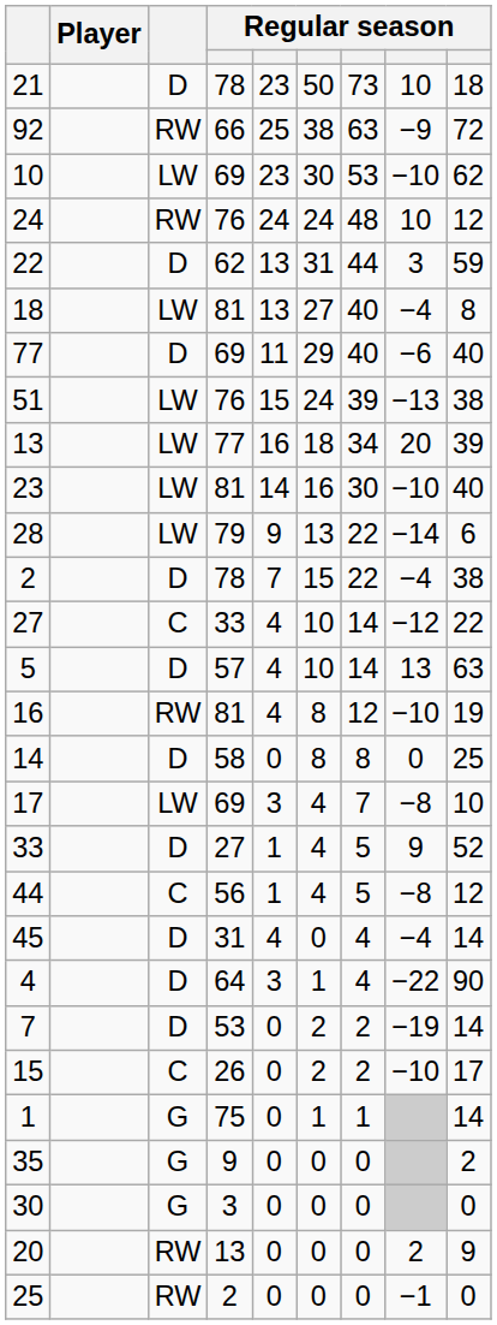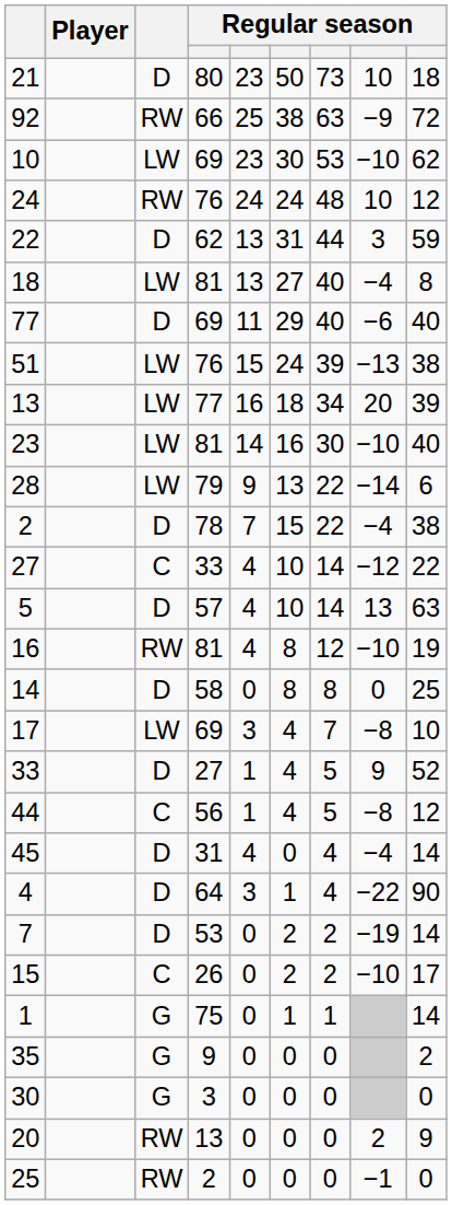21 | column 4: 78 -> 80
